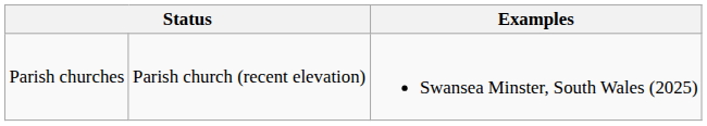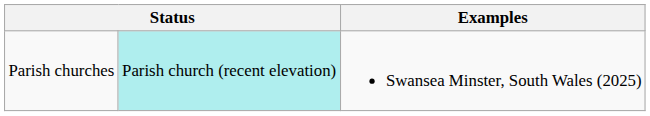Parish churches | column 2: no background -> paleturquoise background
